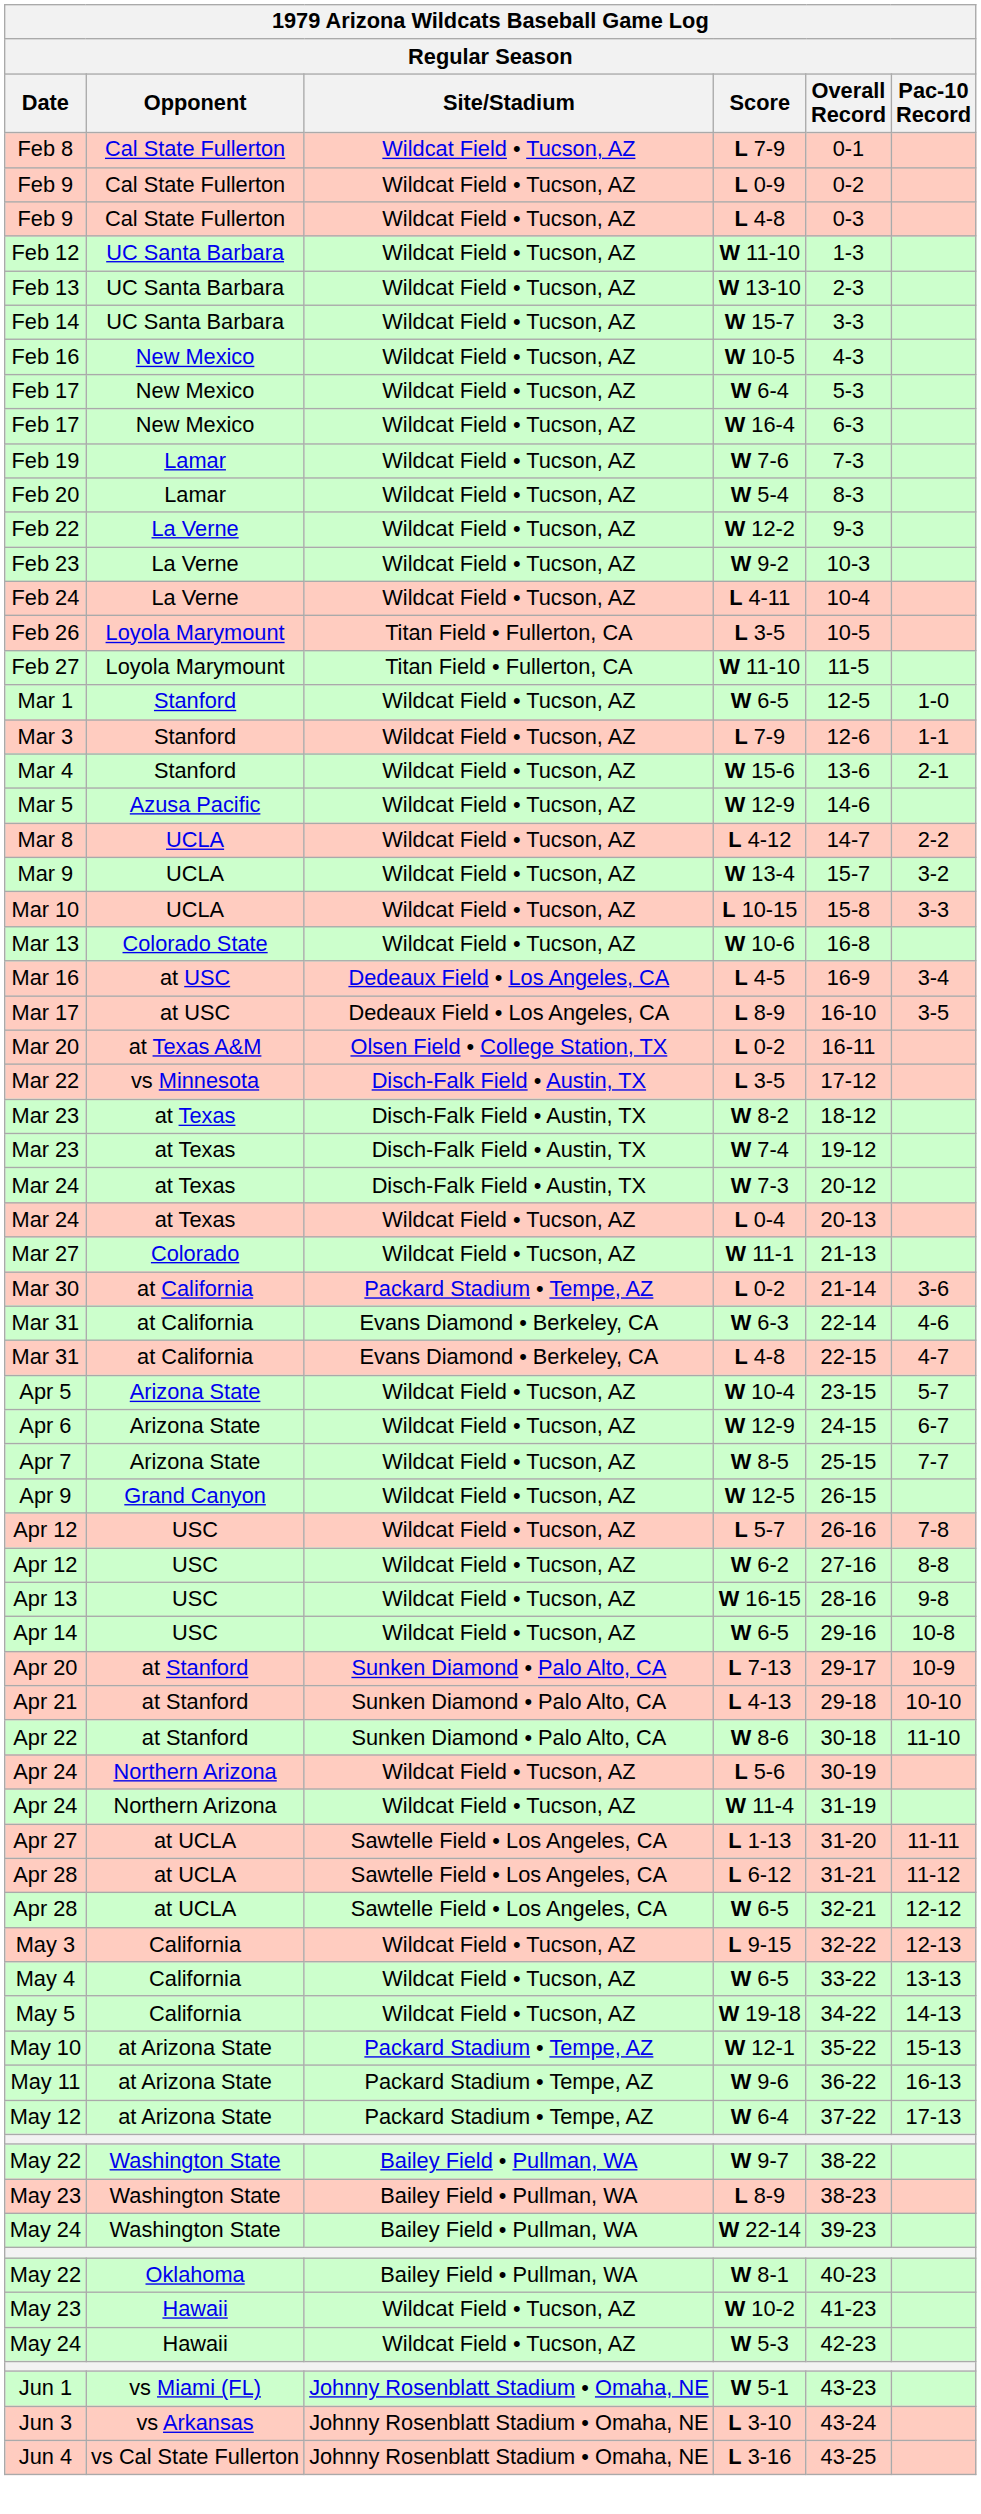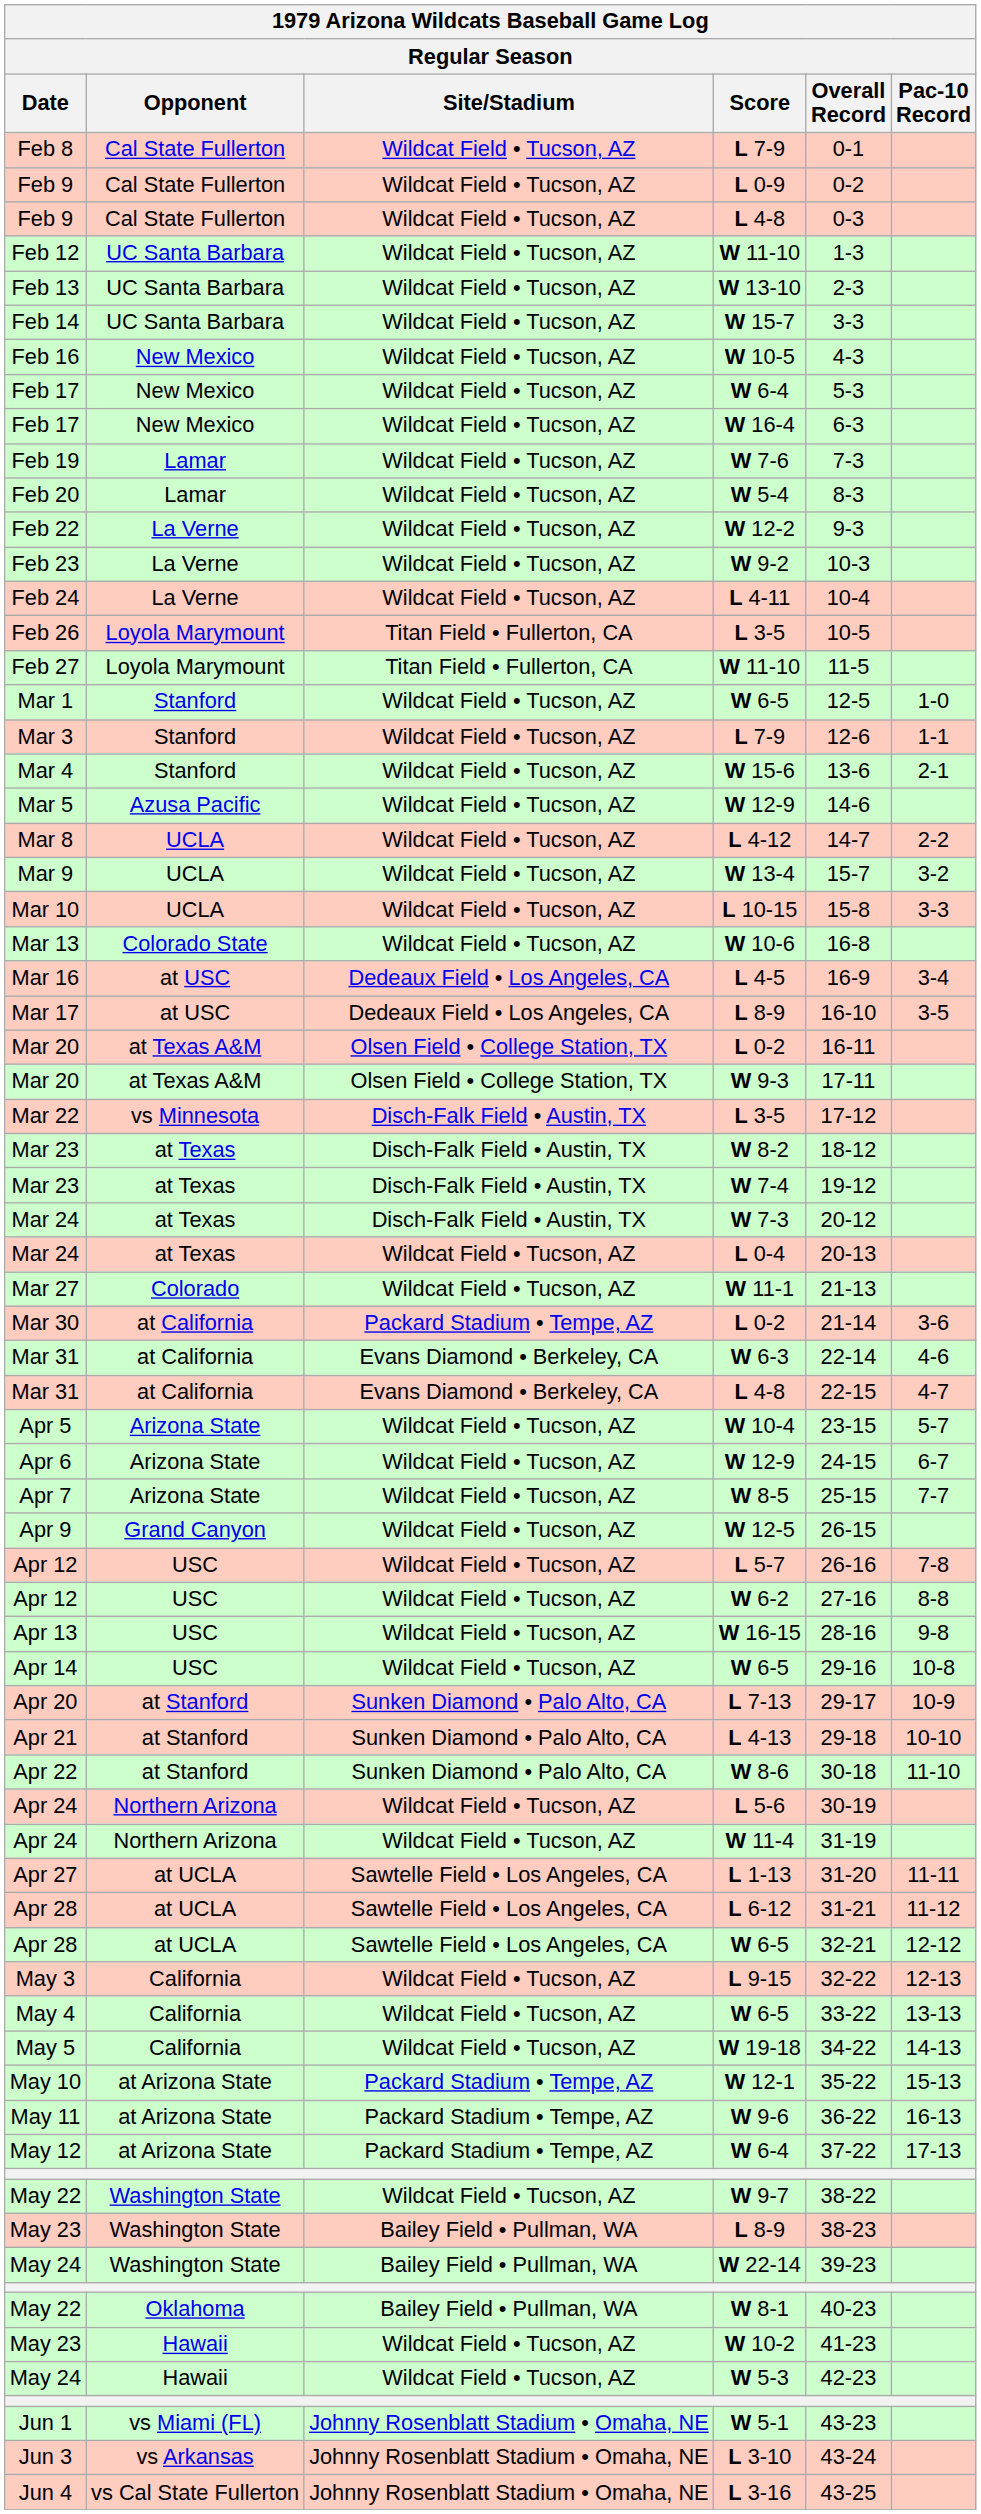+ row: Mar 20 | at Texas A&M | Olsen Field • College Station, TX | W 9-3 | 17-11
W 9-7 | Site/Stadium: Bailey Field • Pullman, WA -> Wildcat Field • Tucson, AZ
